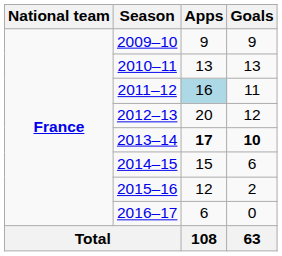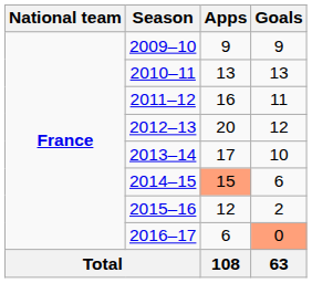2011–12 | Apps: lightblue background -> no background
2013–14 | Apps: bold -> normal
2013–14 | Goals: bold -> normal
2014–15 | Apps: no background -> lightsalmon background
2016–17 | Goals: no background -> lightsalmon background
